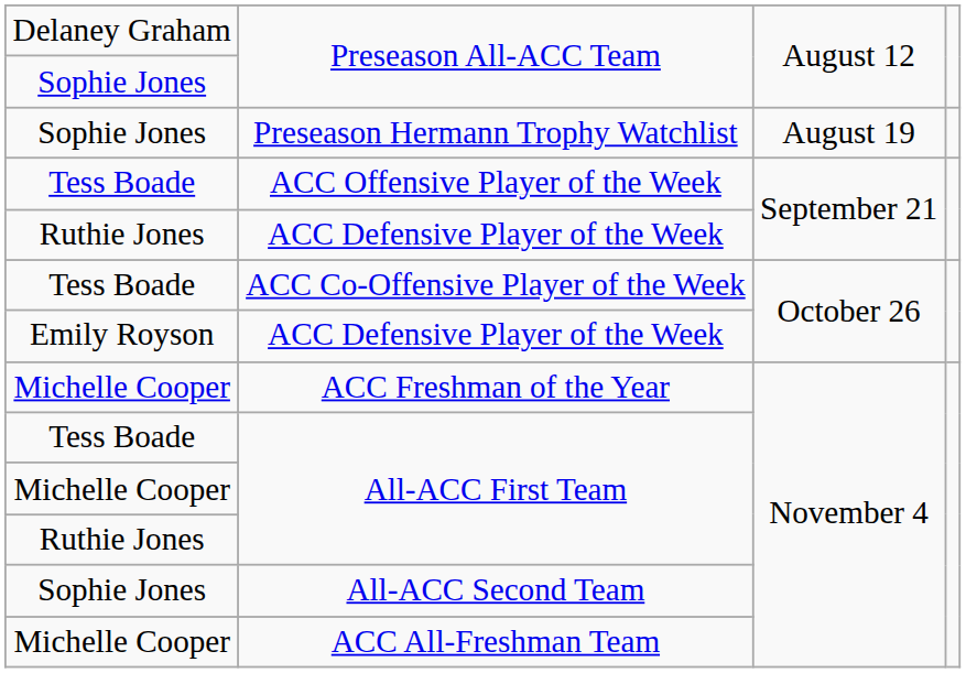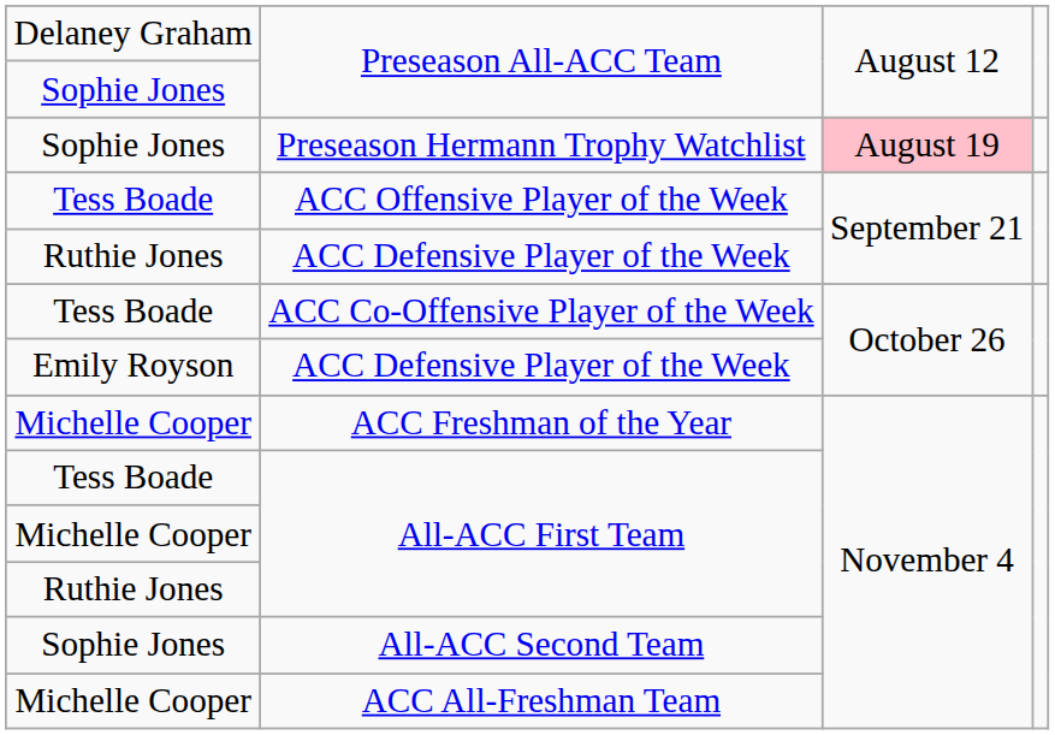Preseason Hermann Trophy Watchlist | column 3: no background -> pink background
